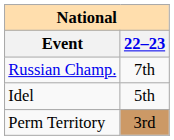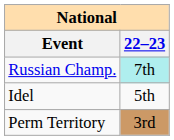Russian Champ. | 22–23: no background -> paleturquoise background
